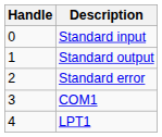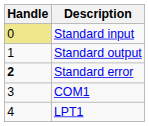Standard input | Handle: no background -> khaki background
Standard error | Handle: normal -> bold
